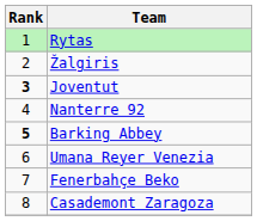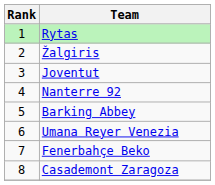Joventut | Rank: bold -> normal
Barking Abbey | Rank: bold -> normal
